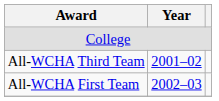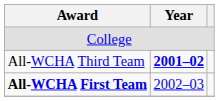All-WCHA Third Team | Year: normal -> bold
All-WCHA First Team | Award: normal -> bold
